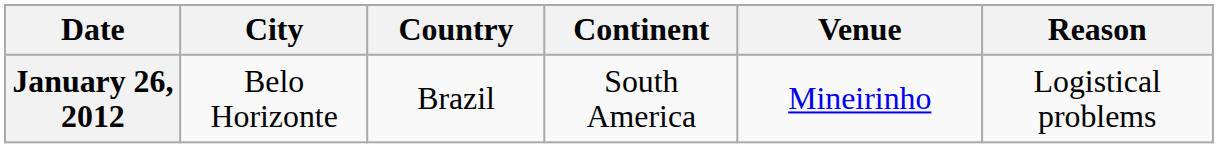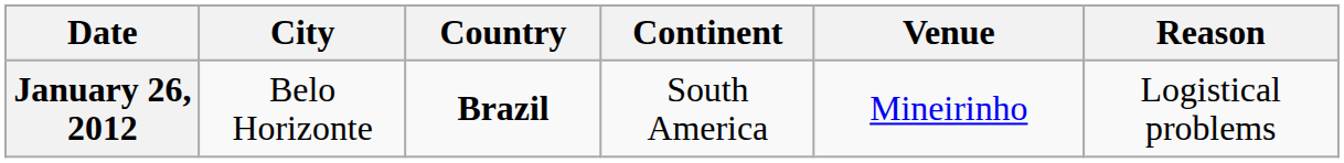January 26, 2012 | Country: normal -> bold
